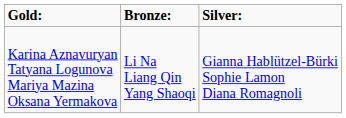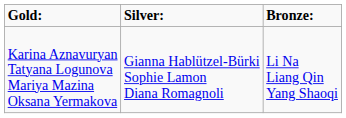columns swapped: Silver: <-> Bronze:
